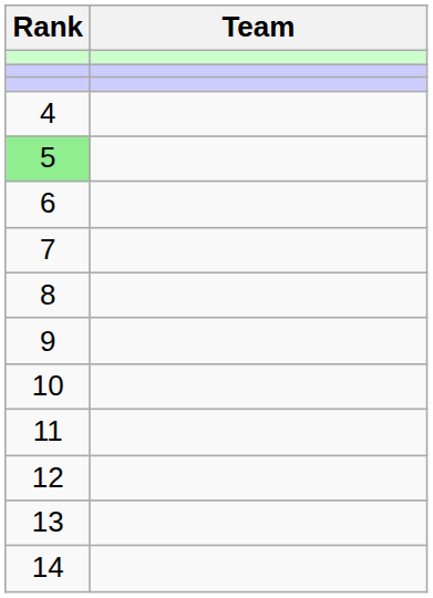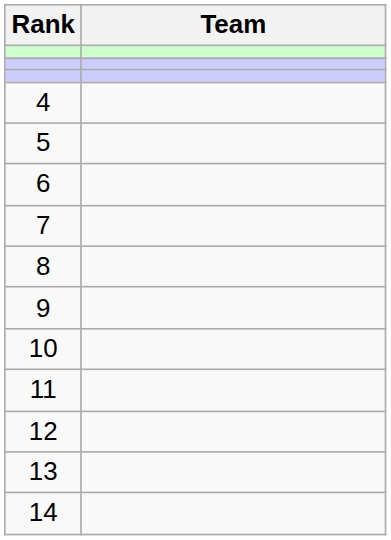row 6 | Rank: lightgreen background -> no background
